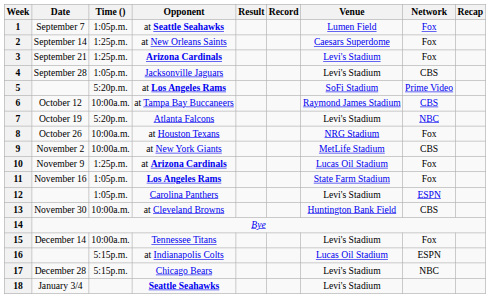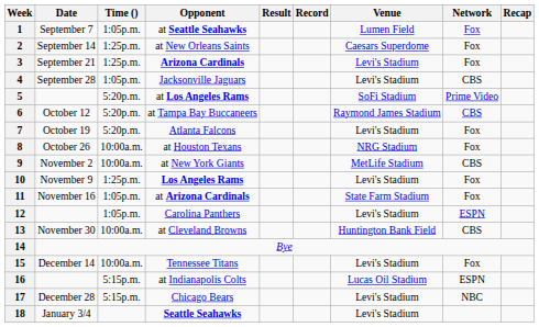6 | Time (): 10:00a.m. -> 5:20p.m.
7 | Network: NBC -> Fox
10 | Opponent: at Arizona Cardinals -> Los Angeles Rams
10 | Venue: Lucas Oil Stadium -> Levi's Stadium
11 | Opponent: Los Angeles Rams -> at Arizona Cardinals
